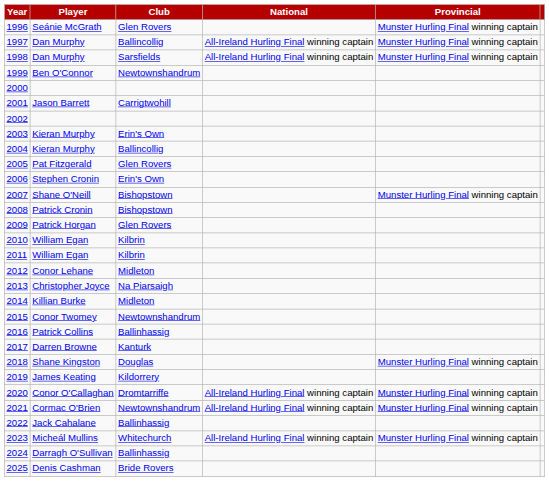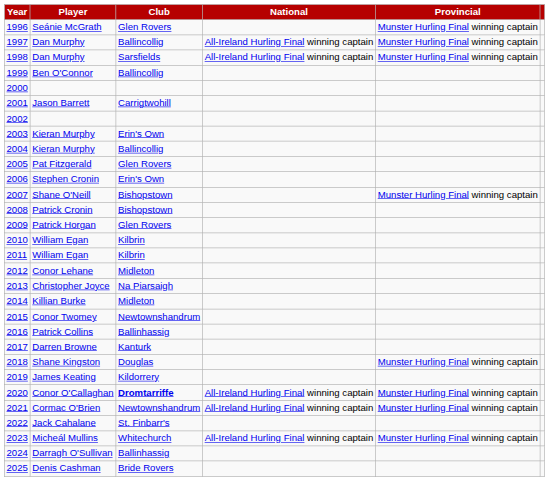1999 | Club: Newtownshandrum -> Ballincollig
2020 | Club: normal -> bold
2022 | Club: Ballinhassig -> St. Finbarr's
